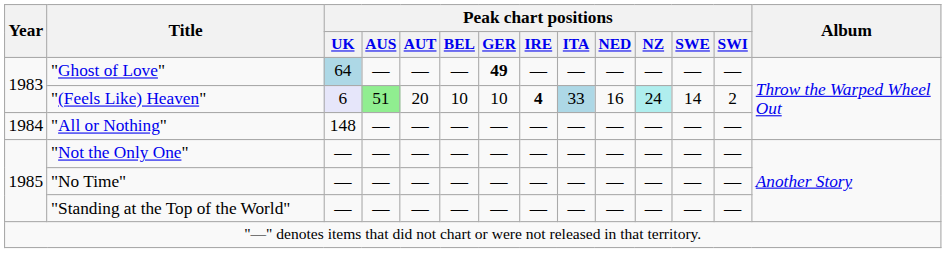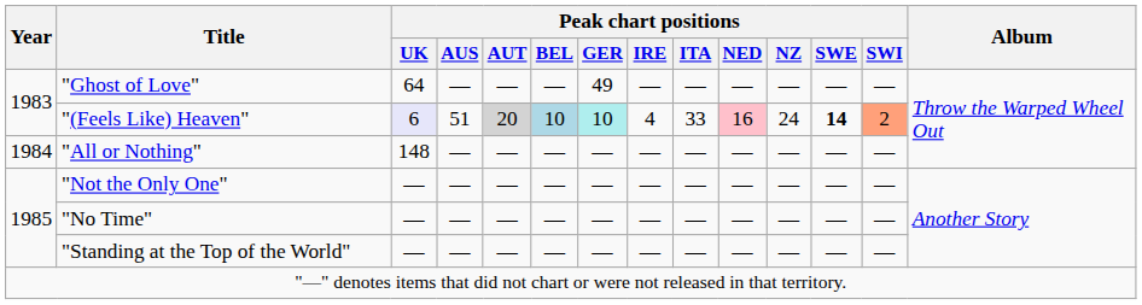"Ghost of Love" | Peak chart positions / UK: lightblue background -> no background
"Ghost of Love" | Peak chart positions / GER: bold -> normal
"(Feels Like) Heaven" | Peak chart positions / AUS: lightgreen background -> no background
"(Feels Like) Heaven" | Peak chart positions / AUT: no background -> lightgrey background
"(Feels Like) Heaven" | Peak chart positions / BEL: no background -> lightblue background
"(Feels Like) Heaven" | Peak chart positions / GER: no background -> paleturquoise background
"(Feels Like) Heaven" | Peak chart positions / IRE: bold -> normal
"(Feels Like) Heaven" | Peak chart positions / ITA: lightblue background -> no background
"(Feels Like) Heaven" | Peak chart positions / NED: no background -> pink background
"(Feels Like) Heaven" | Peak chart positions / NZ: paleturquoise background -> no background
"(Feels Like) Heaven" | Peak chart positions / SWE: normal -> bold
"(Feels Like) Heaven" | Peak chart positions / SWI: no background -> lightsalmon background
